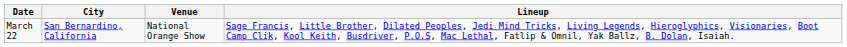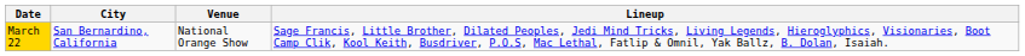March 22 | Date: no background -> gold background
